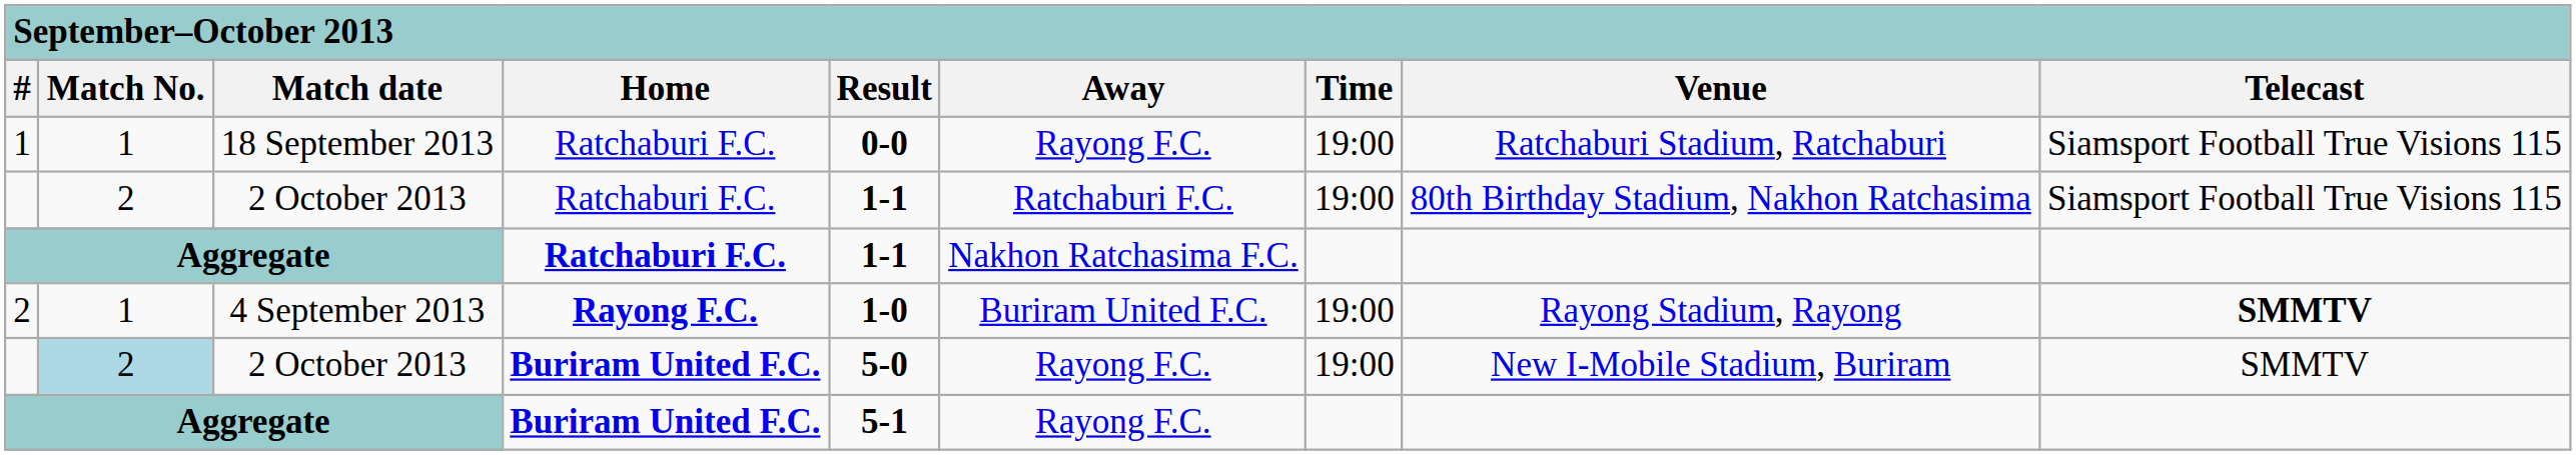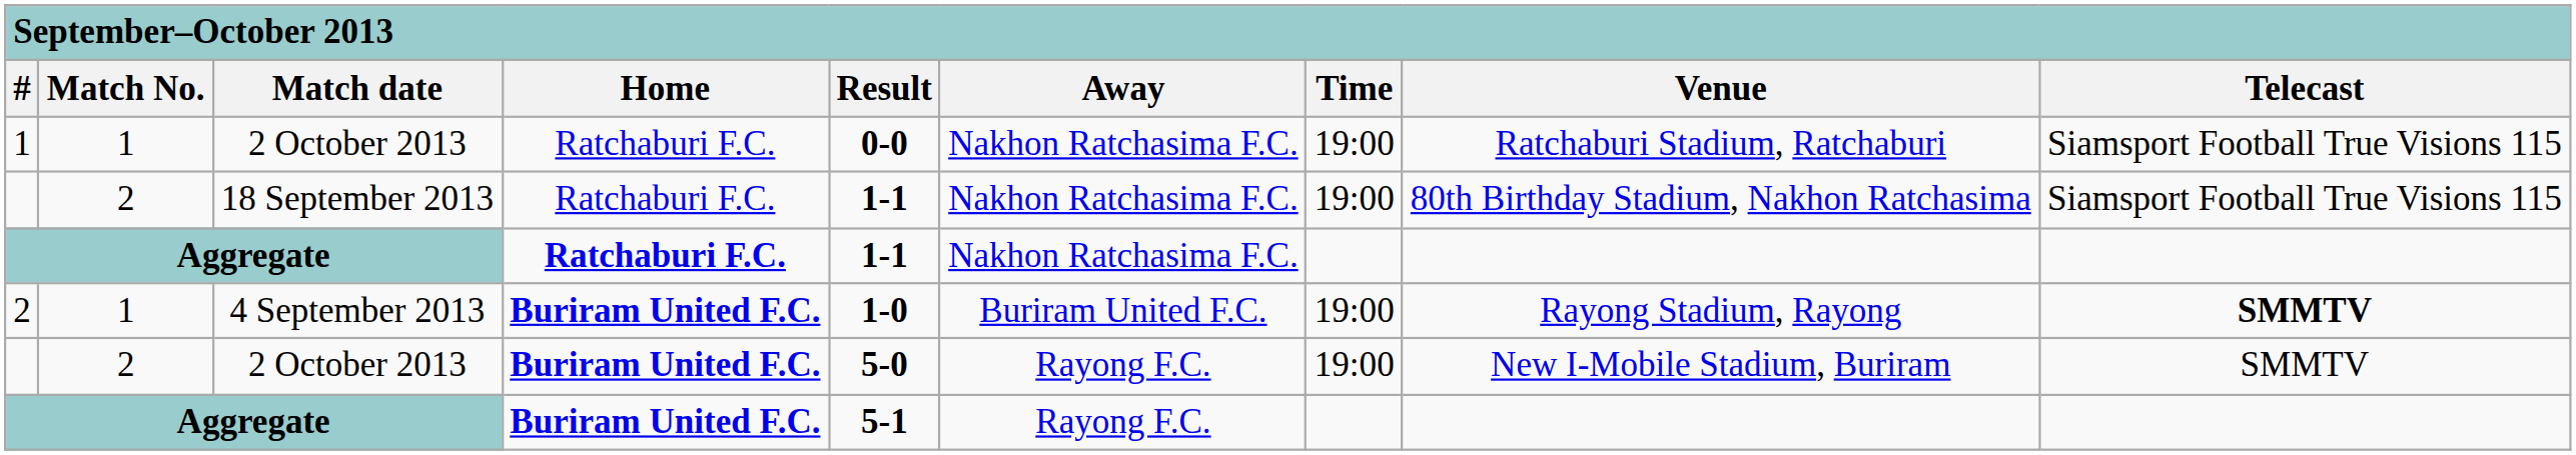row 3 | Match date: 18 September 2013 -> 2 October 2013
row 3 | Away: Rayong F.C. -> Nakhon Ratchasima F.C.
row 4 | Match date: 2 October 2013 -> 18 September 2013
row 4 | Away: Ratchaburi F.C. -> Nakhon Ratchasima F.C.
row 6 | Home: Rayong F.C. -> Buriram United F.C.
row 7 | Match No.: lightblue background -> no background
